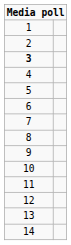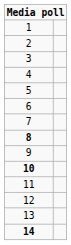3 | column 1: bold -> normal
8 | column 1: normal -> bold
10 | column 1: normal -> bold
14 | column 1: normal -> bold
